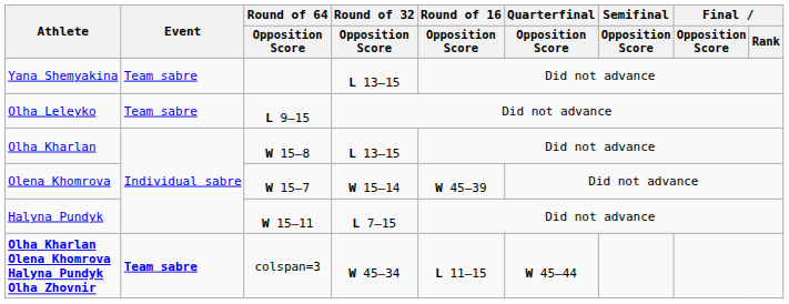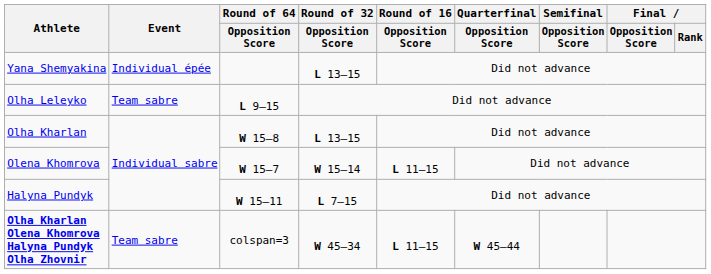Yana Shemyakina | Event: Team sabre -> Individual épée
Olena Khomrova | Round of 16 / Opposition Score: W 45–39 -> L 11–15
Olha Kharlan Olena Khomrova Halyna Pundyk Olha Zhovnir | Event: bold -> normal
